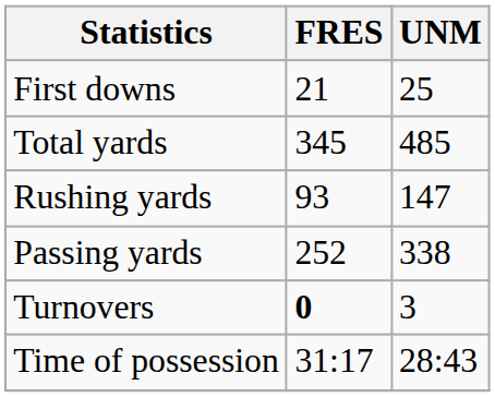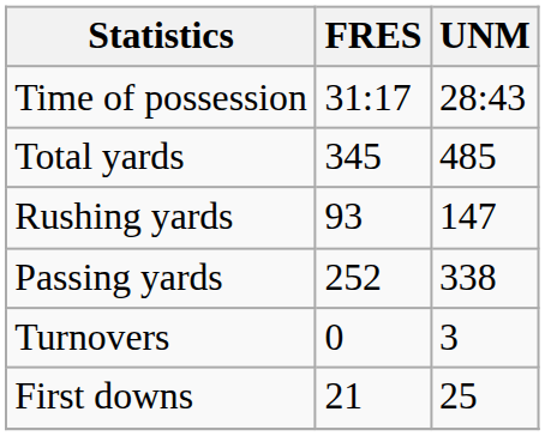rows swapped: First downs <-> Time of possession
Turnovers | FRES: bold -> normal
